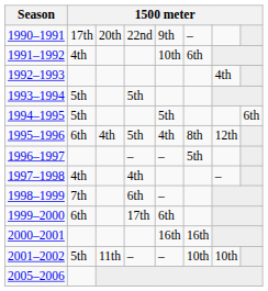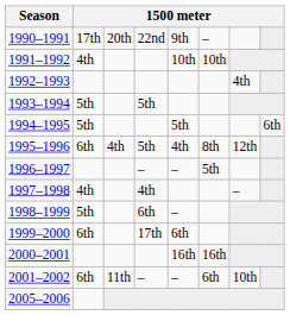1991–1992 | column 6: 6th -> 10th
1998–1999 | column 2: 7th -> 5th
2001–2002 | column 2: 5th -> 6th
2001–2002 | column 6: 10th -> 6th
